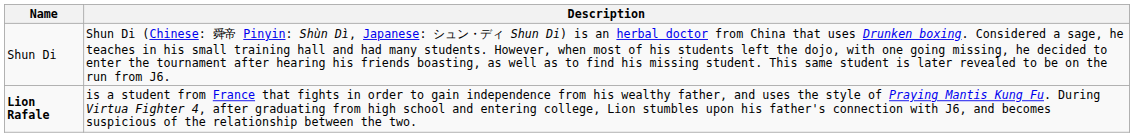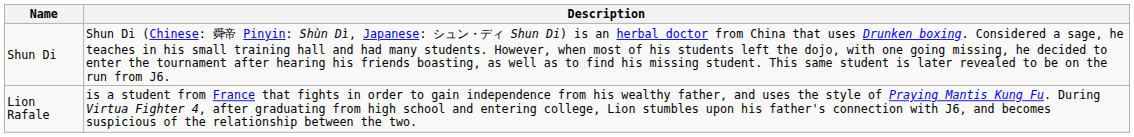Lion Rafale | Name: bold -> normal
